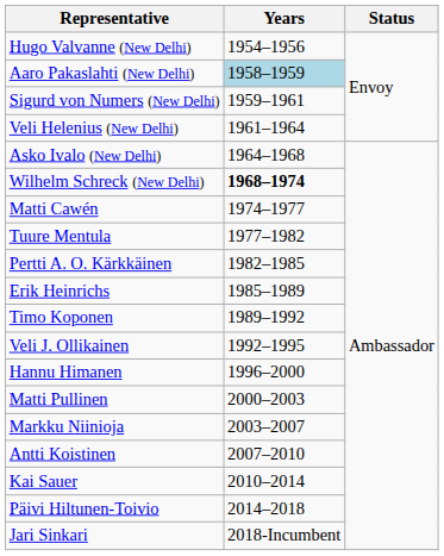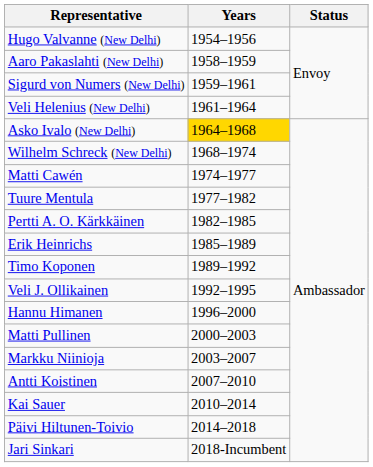Aaro Pakaslahti (New Delhi) | Years: lightblue background -> no background
Asko Ivalo (New Delhi) | Years: no background -> gold background
Wilhelm Schreck (New Delhi) | Years: bold -> normal
